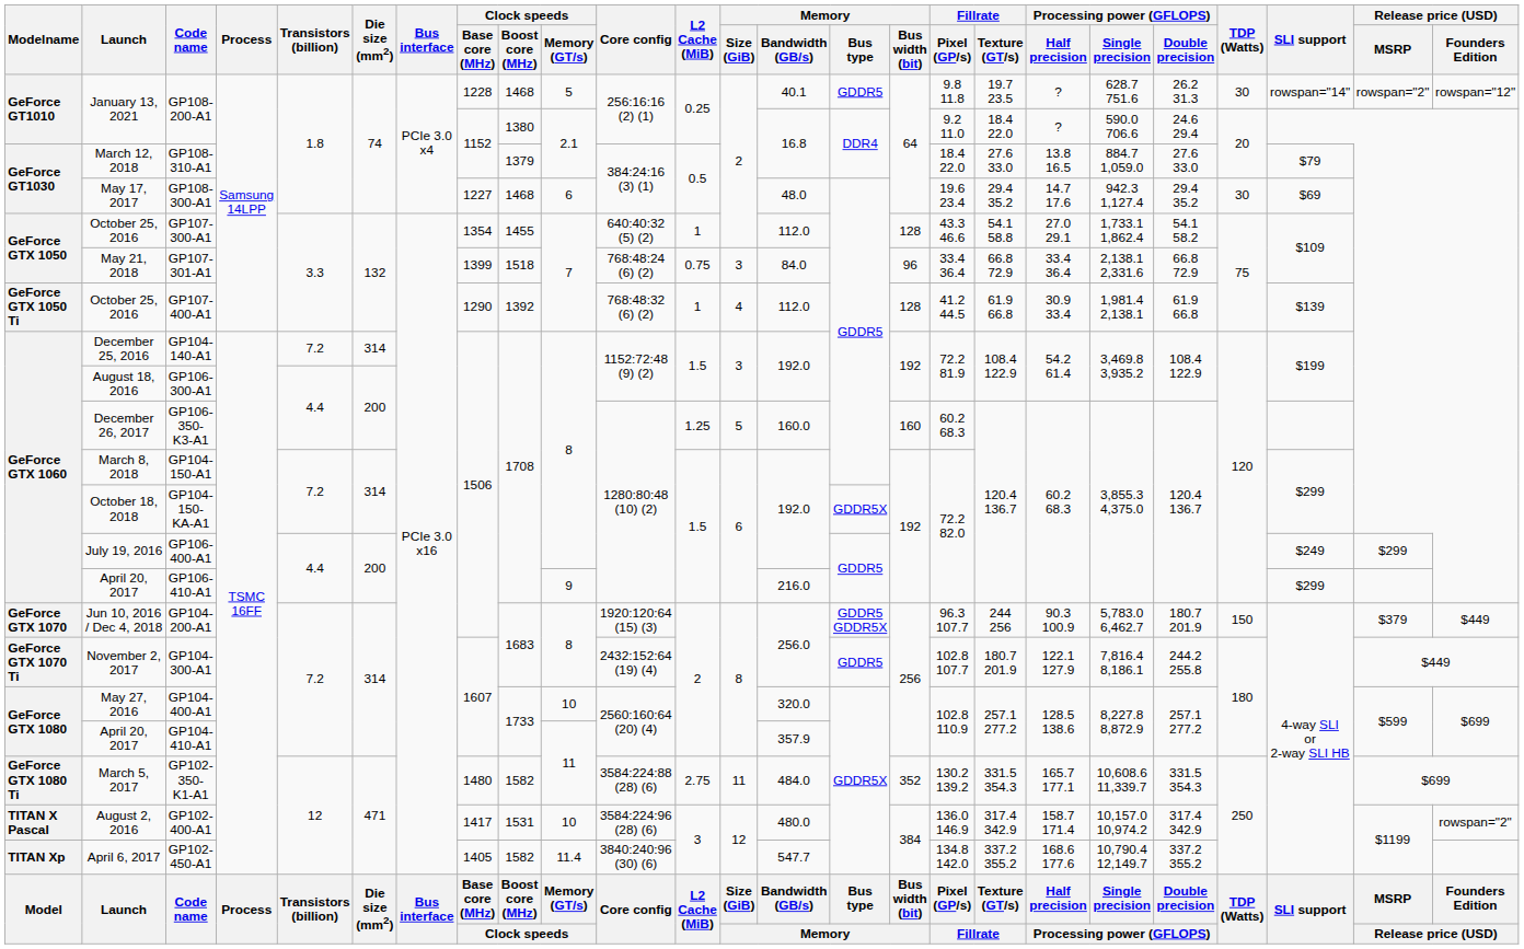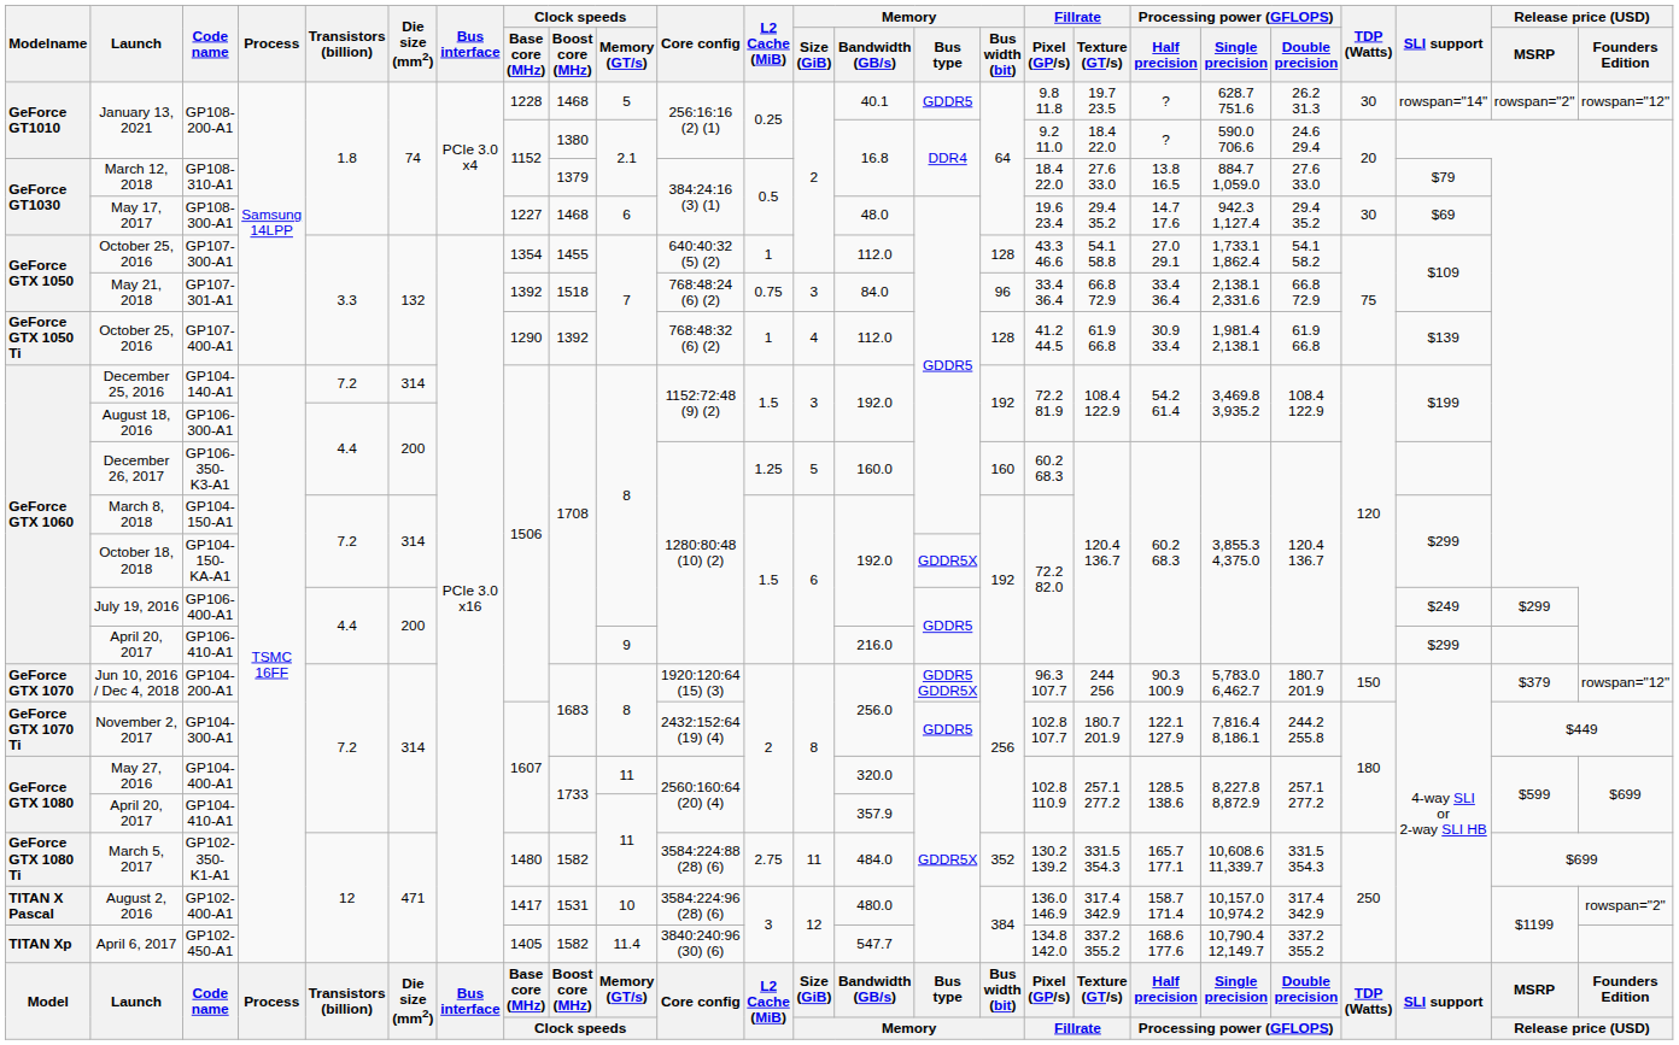GP107-301-A1 | Clock speeds / Base core (MHz): 1399 -> 1392
GP104-200-A1 | Release price (USD) / Founders Edition: $449 -> rowspan="12"
GP104-400-A1 | Clock speeds / Memory (GT/s): 10 -> 11
